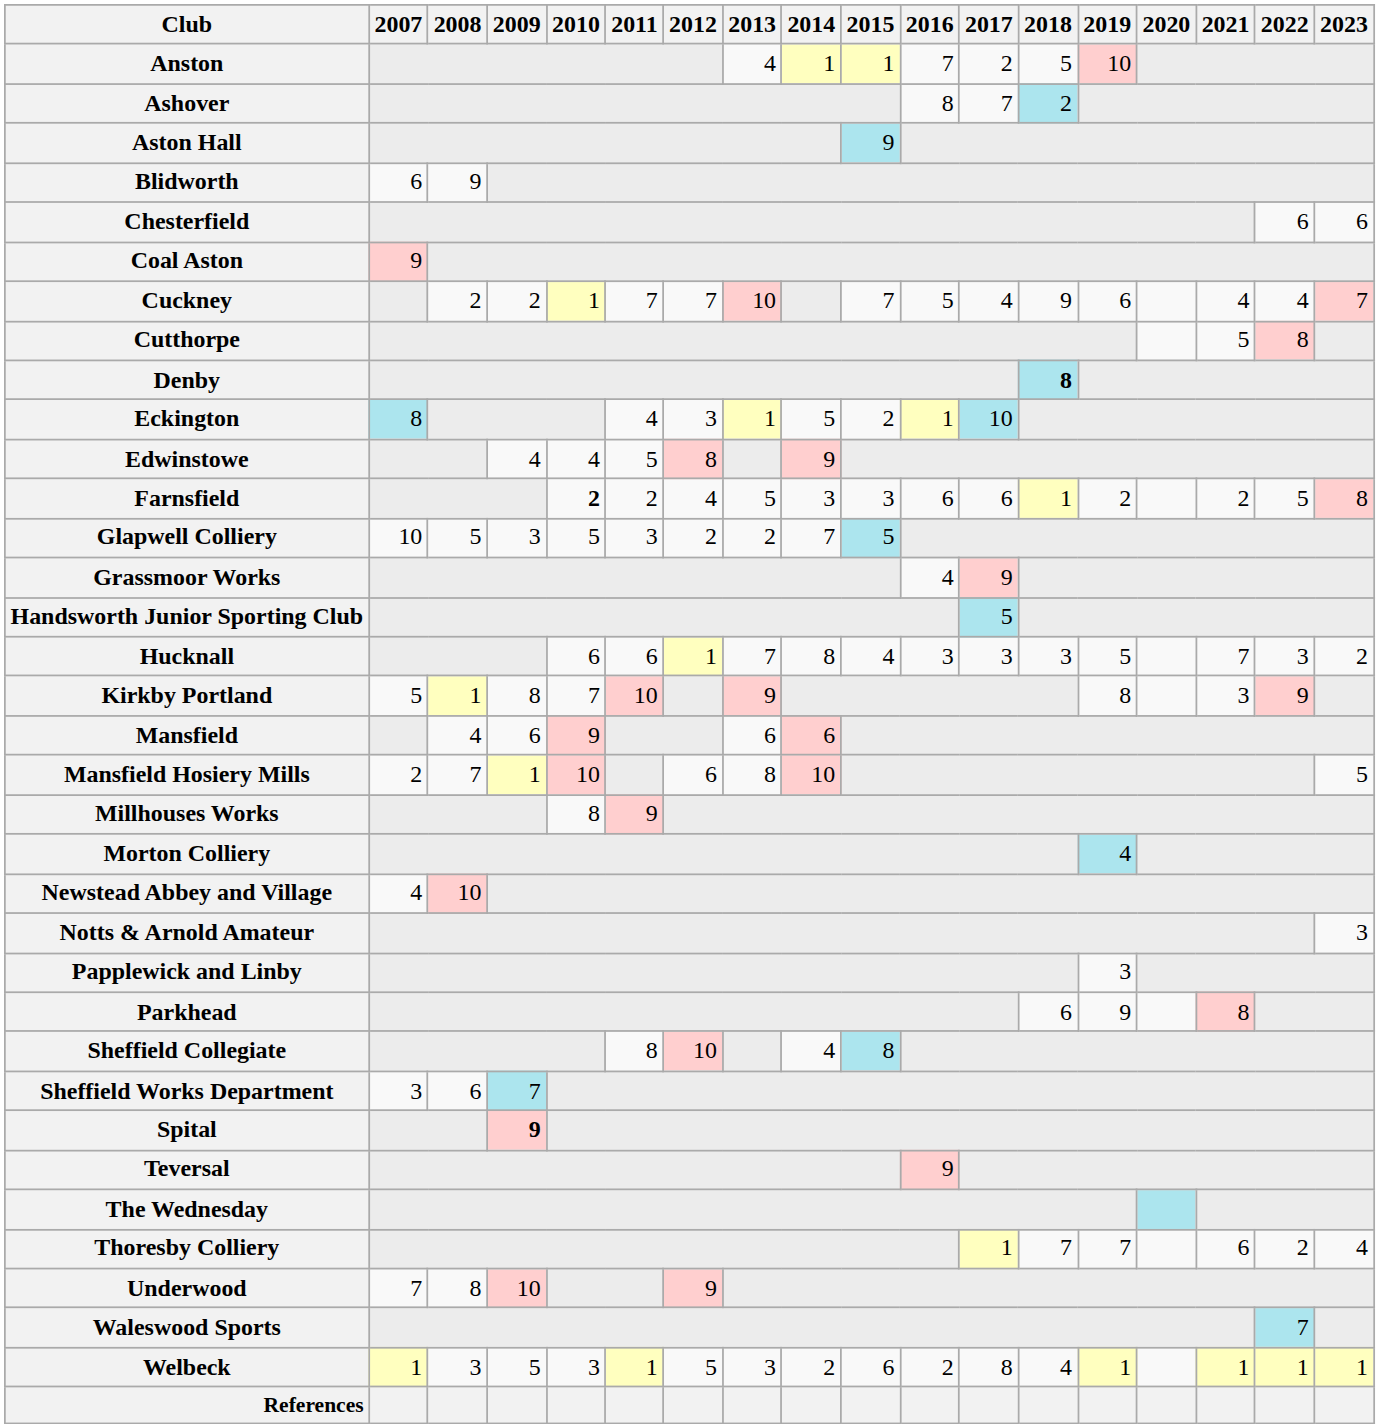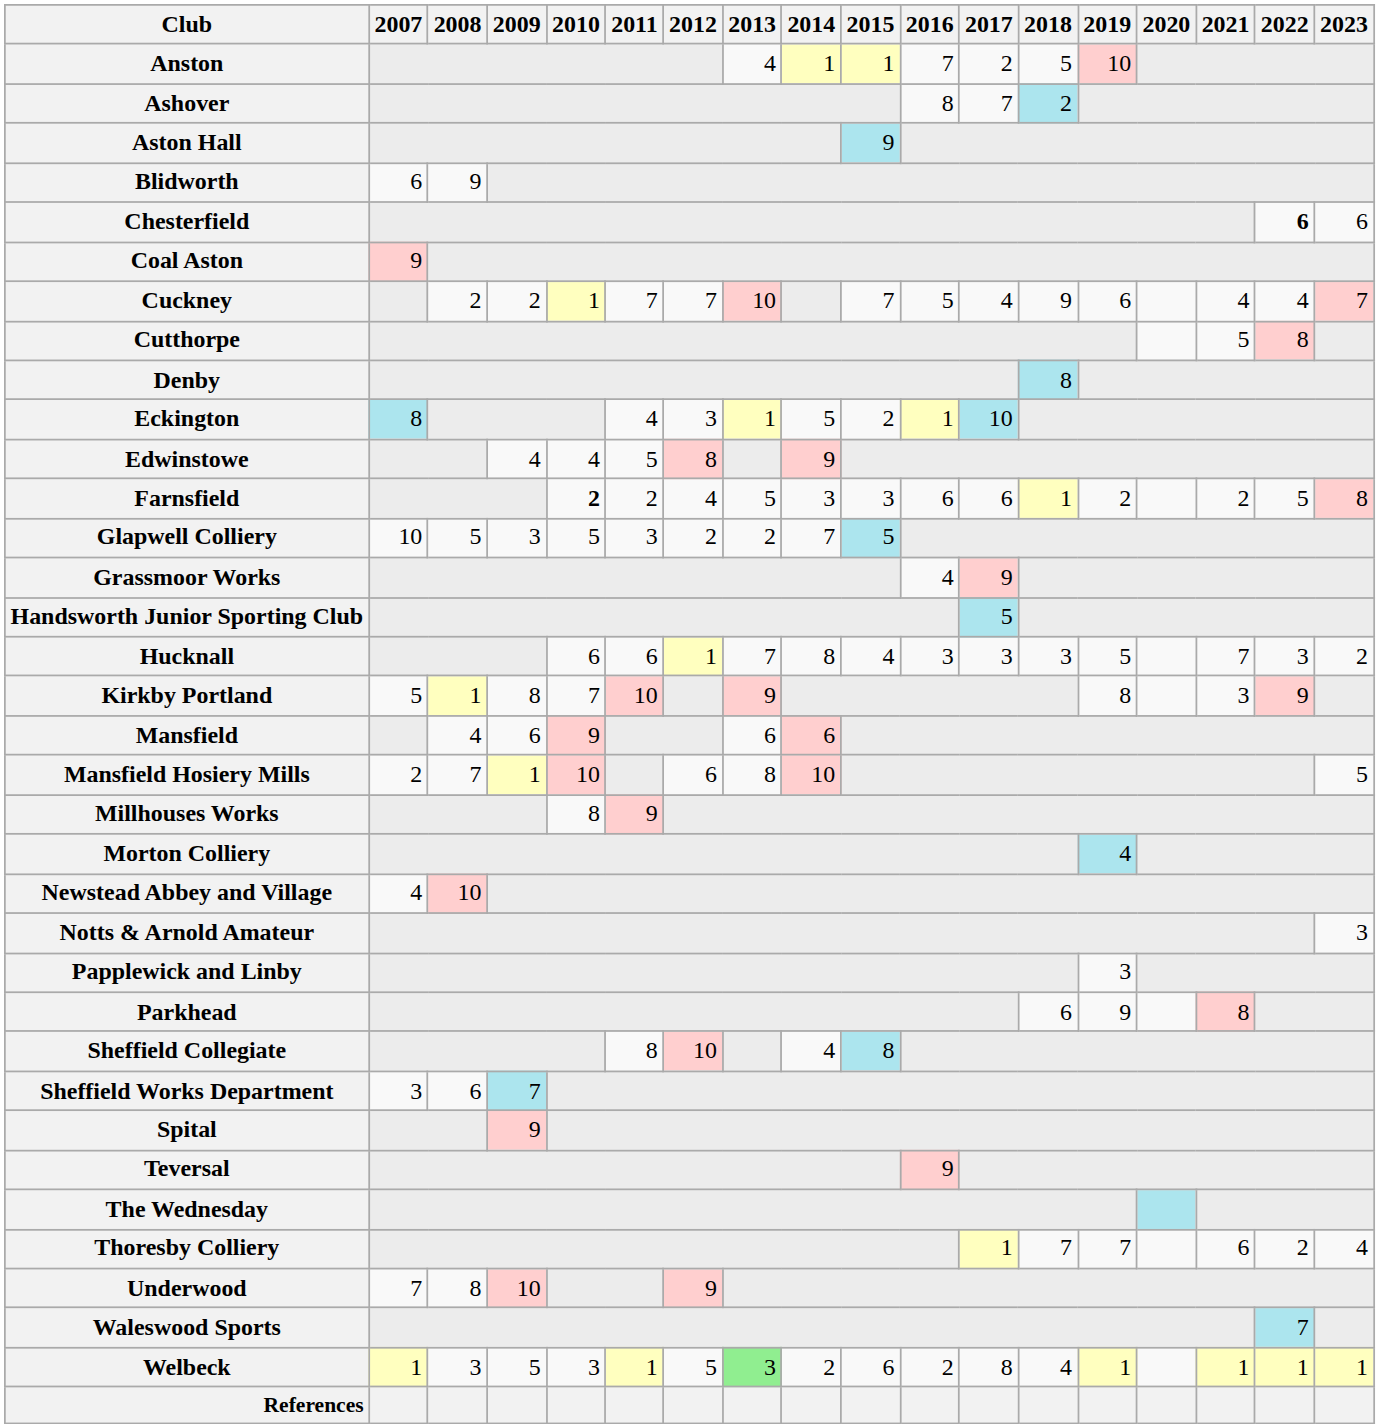Chesterfield | 2022: normal -> bold
Denby | 2018: bold -> normal
Spital | 2009: bold -> normal
Welbeck | 2013: no background -> lightgreen background
